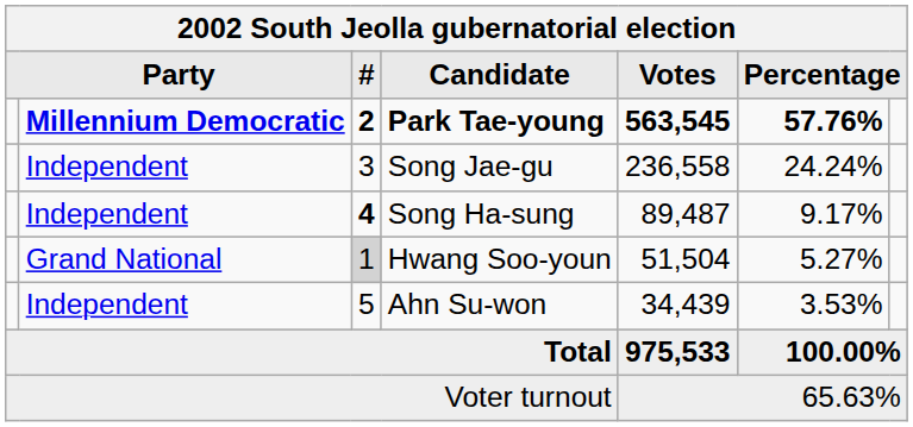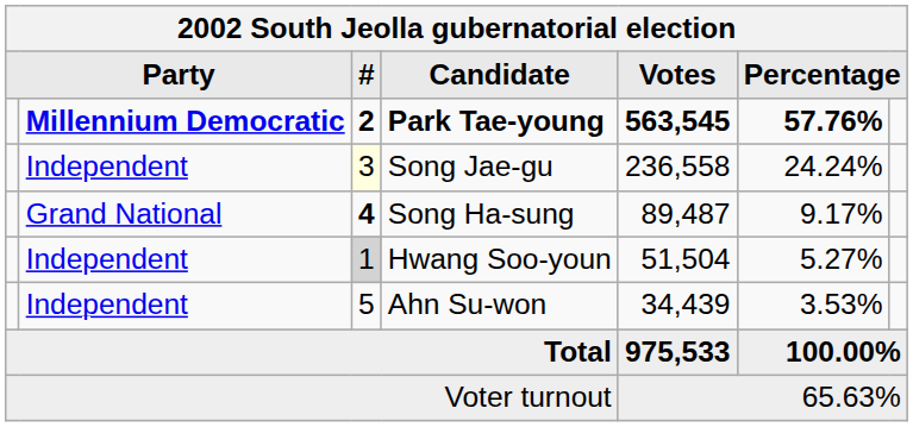Song Jae-gu | #: no background -> lightyellow background
Song Ha-sung | column 2: Independent -> Grand National
Hwang Soo-youn | column 2: Grand National -> Independent
